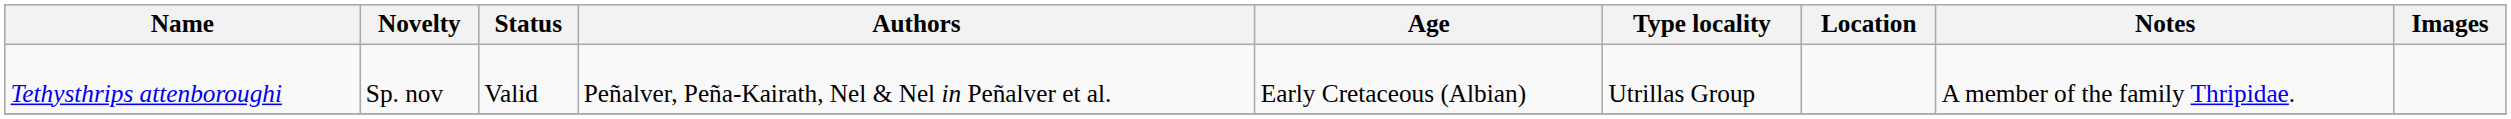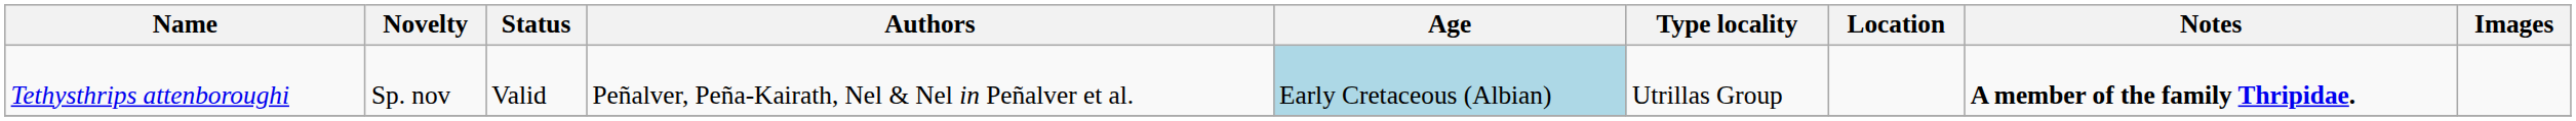Tethysthrips attenboroughi | Age: no background -> lightblue background
Tethysthrips attenboroughi | Notes: normal -> bold
